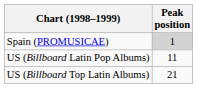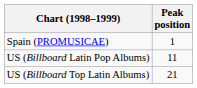Spain (PROMUSICAE) | Peak position: lightgrey background -> no background
